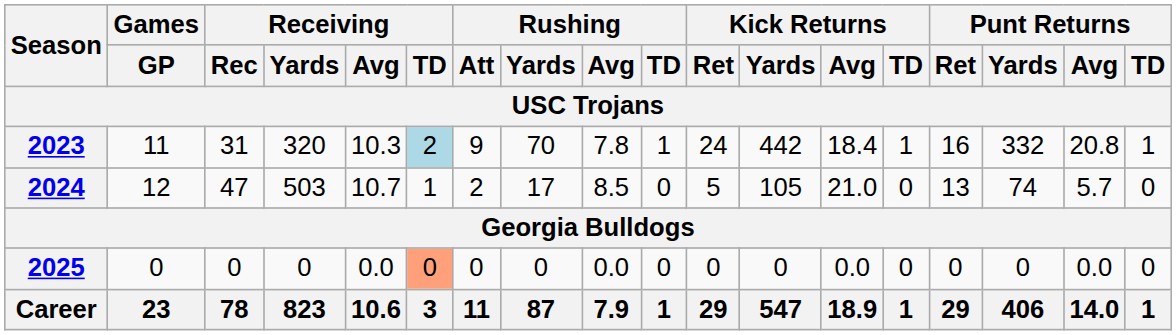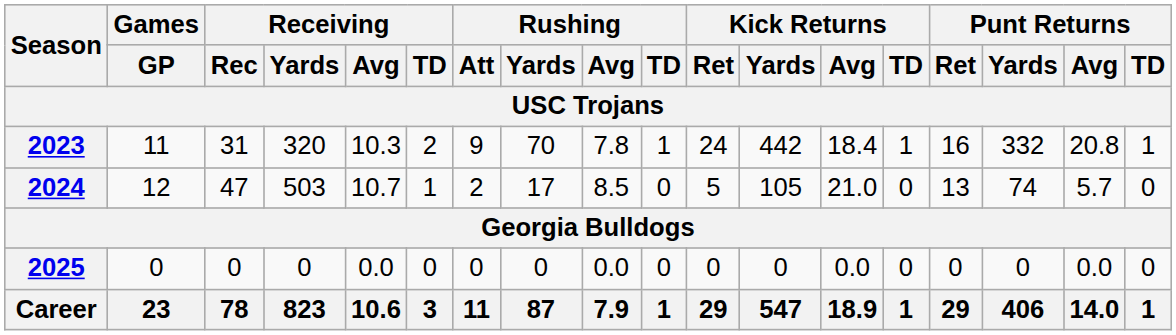2023 | Receiving / TD: lightblue background -> no background
2025 | Receiving / TD: lightsalmon background -> no background
